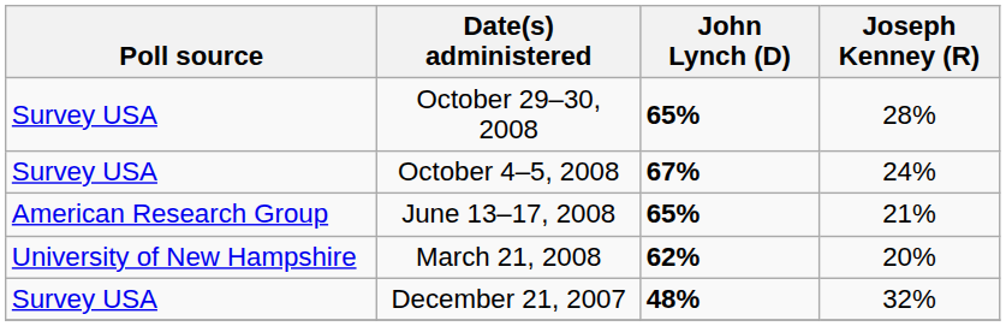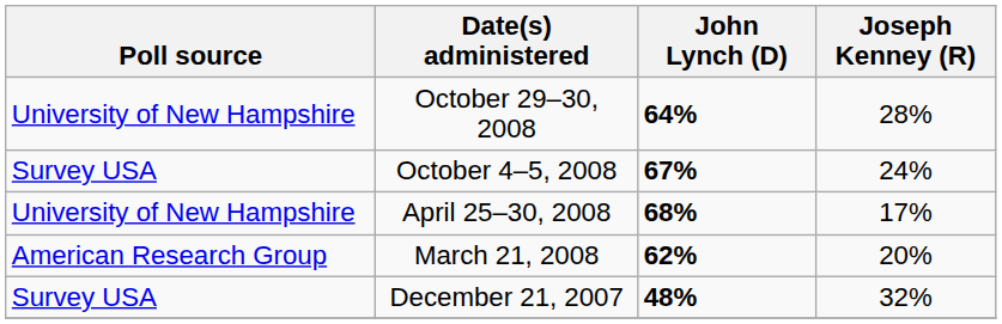October 29–30, 2008 | Poll source: Survey USA -> University of New Hampshire
October 29–30, 2008 | John Lynch (D): 65% -> 64%
- row: American Research Group | June 13–17, 2008 | 65% | 21%
+ row: University of New Hampshire | April 25–30, 2008 | 68% | 17%
March 21, 2008 | Poll source: University of New Hampshire -> American Research Group
